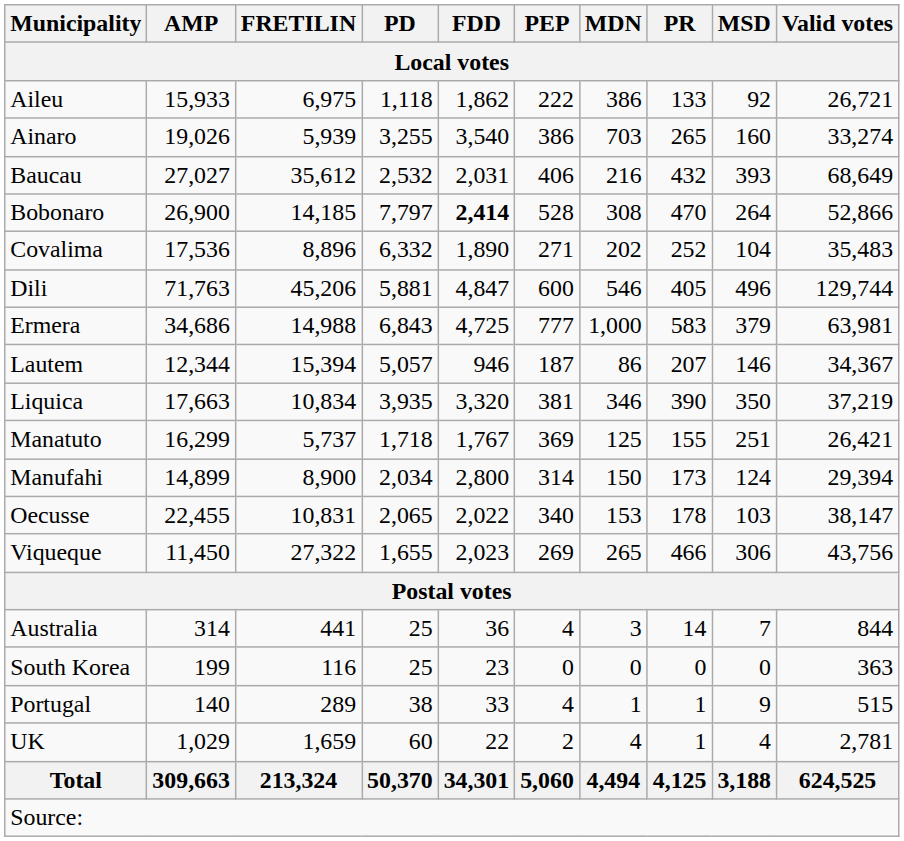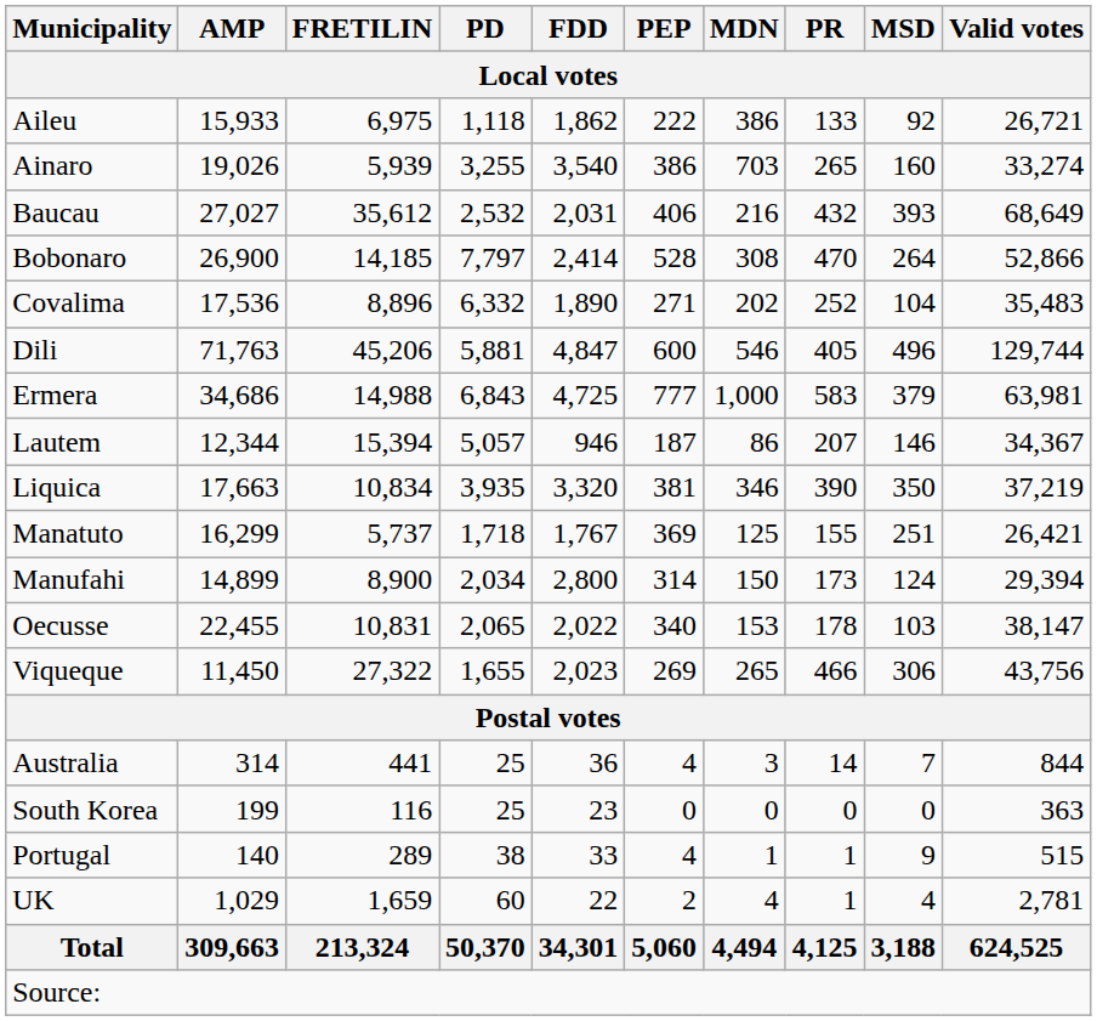Bobonaro | FDD: bold -> normal
